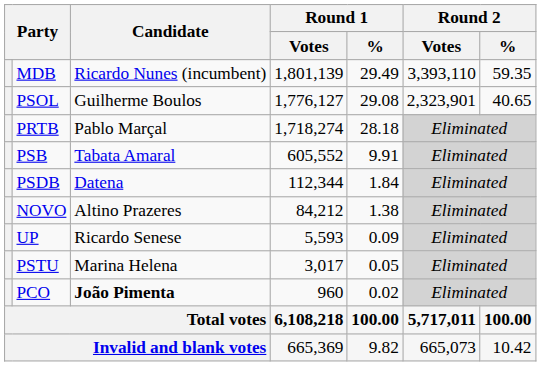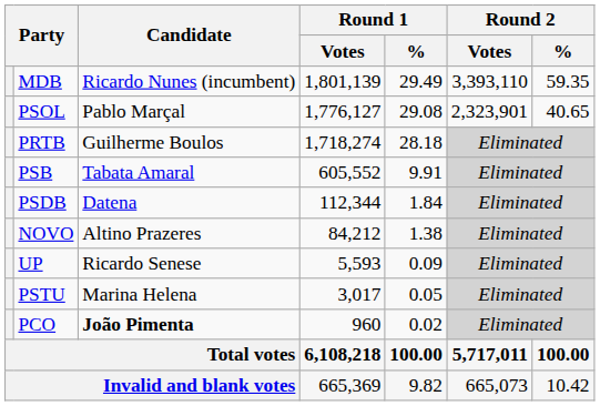PSOL | Candidate: Guilherme Boulos -> Pablo Marçal
PRTB | Candidate: Pablo Marçal -> Guilherme Boulos
